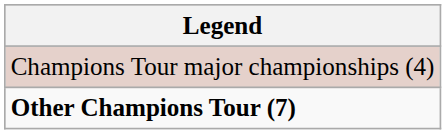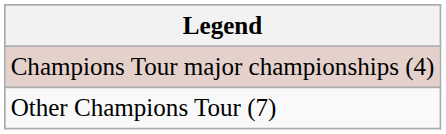row 3 | column 1: bold -> normal
